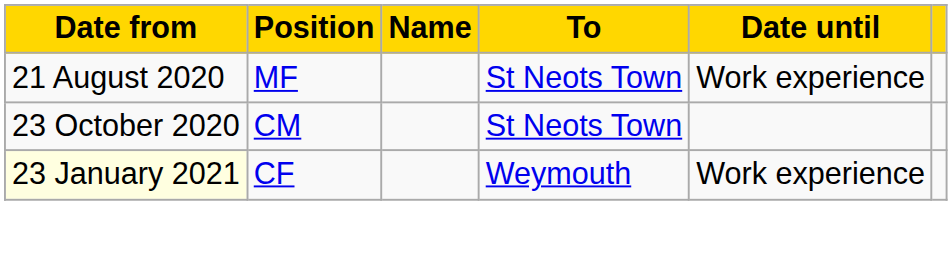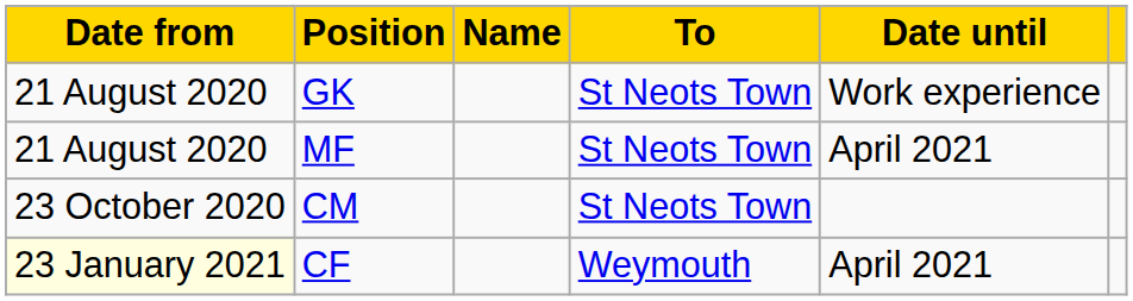+ row: 21 August 2020 | GK | St Neots Town | Work experience
MF | Date until: Work experience -> April 2021
CF | Date until: Work experience -> April 2021
